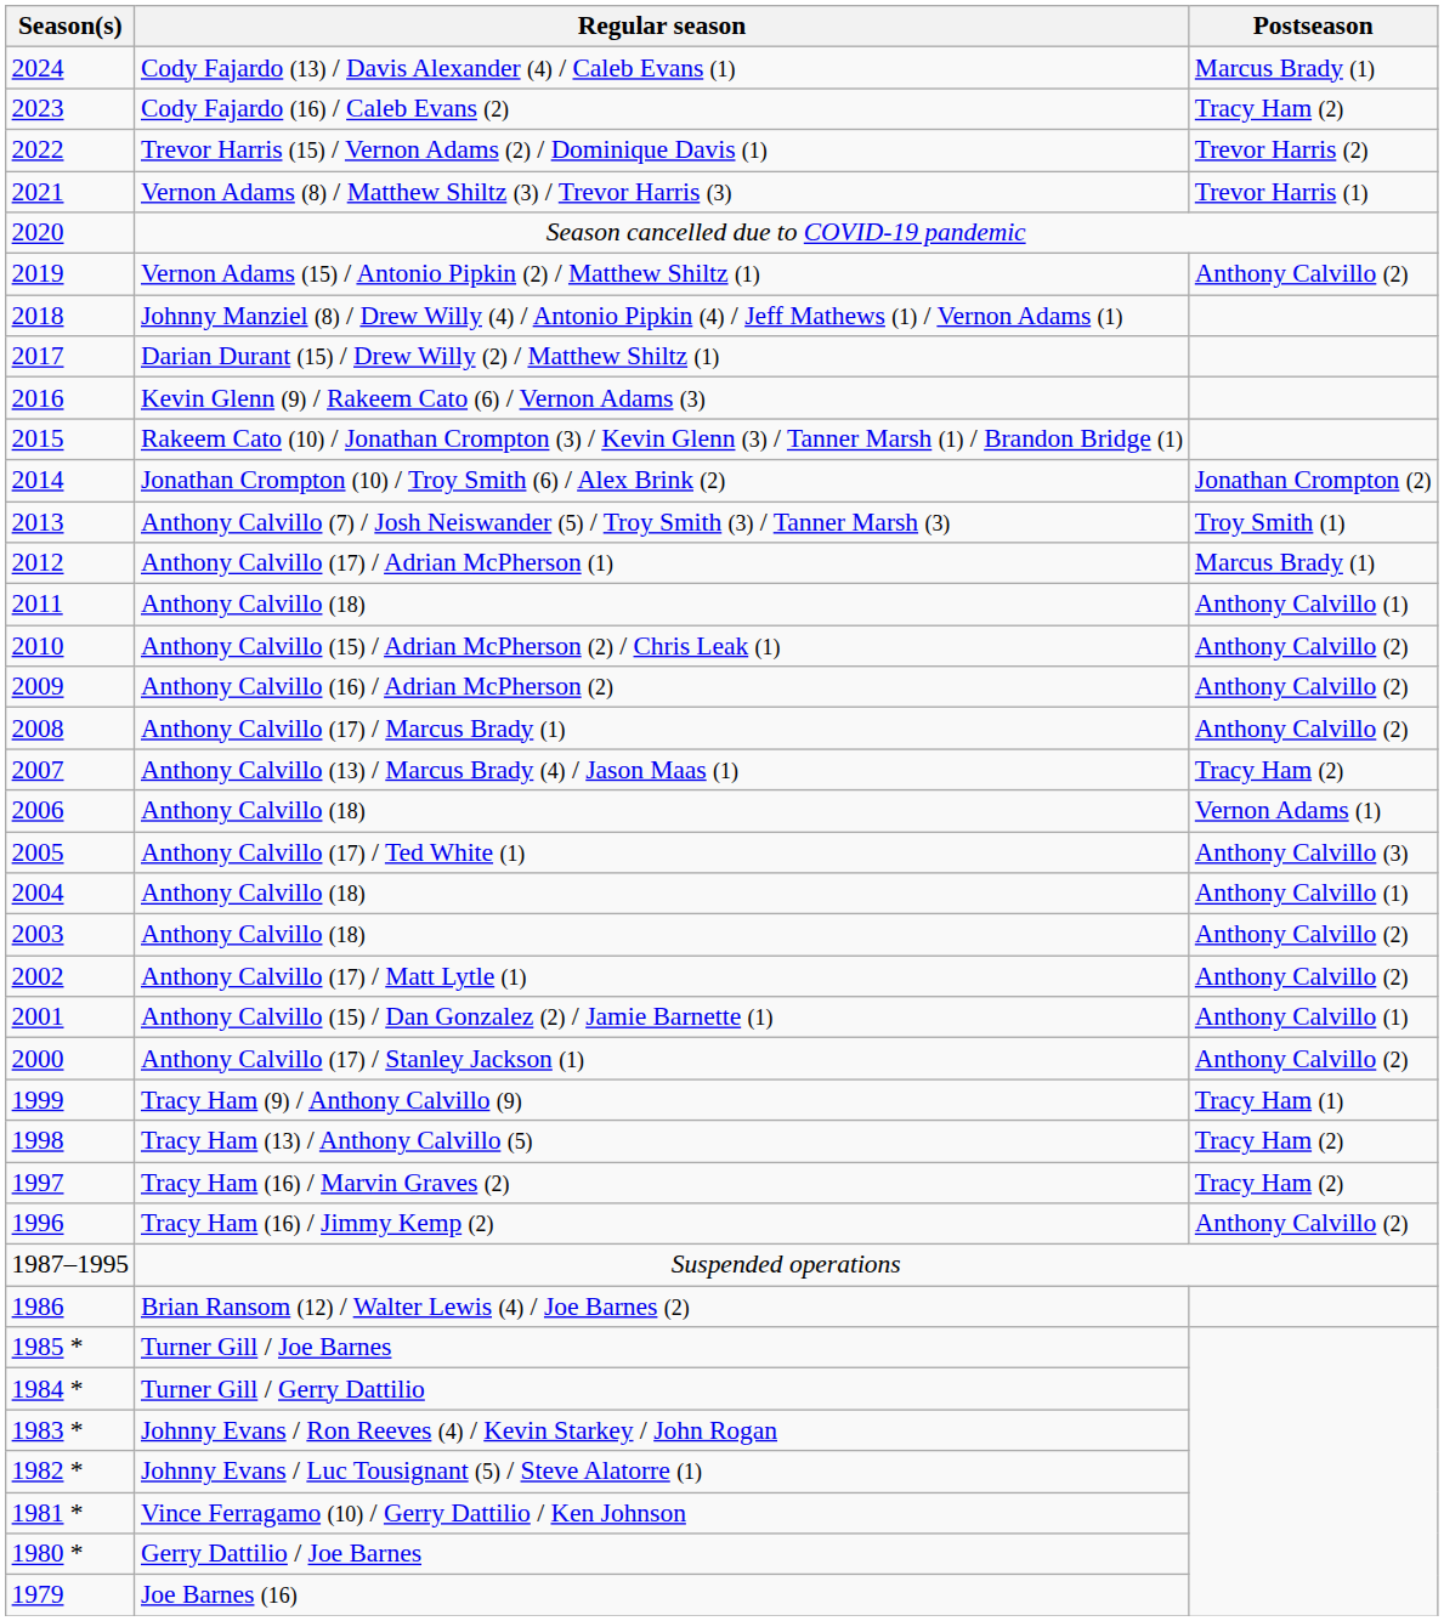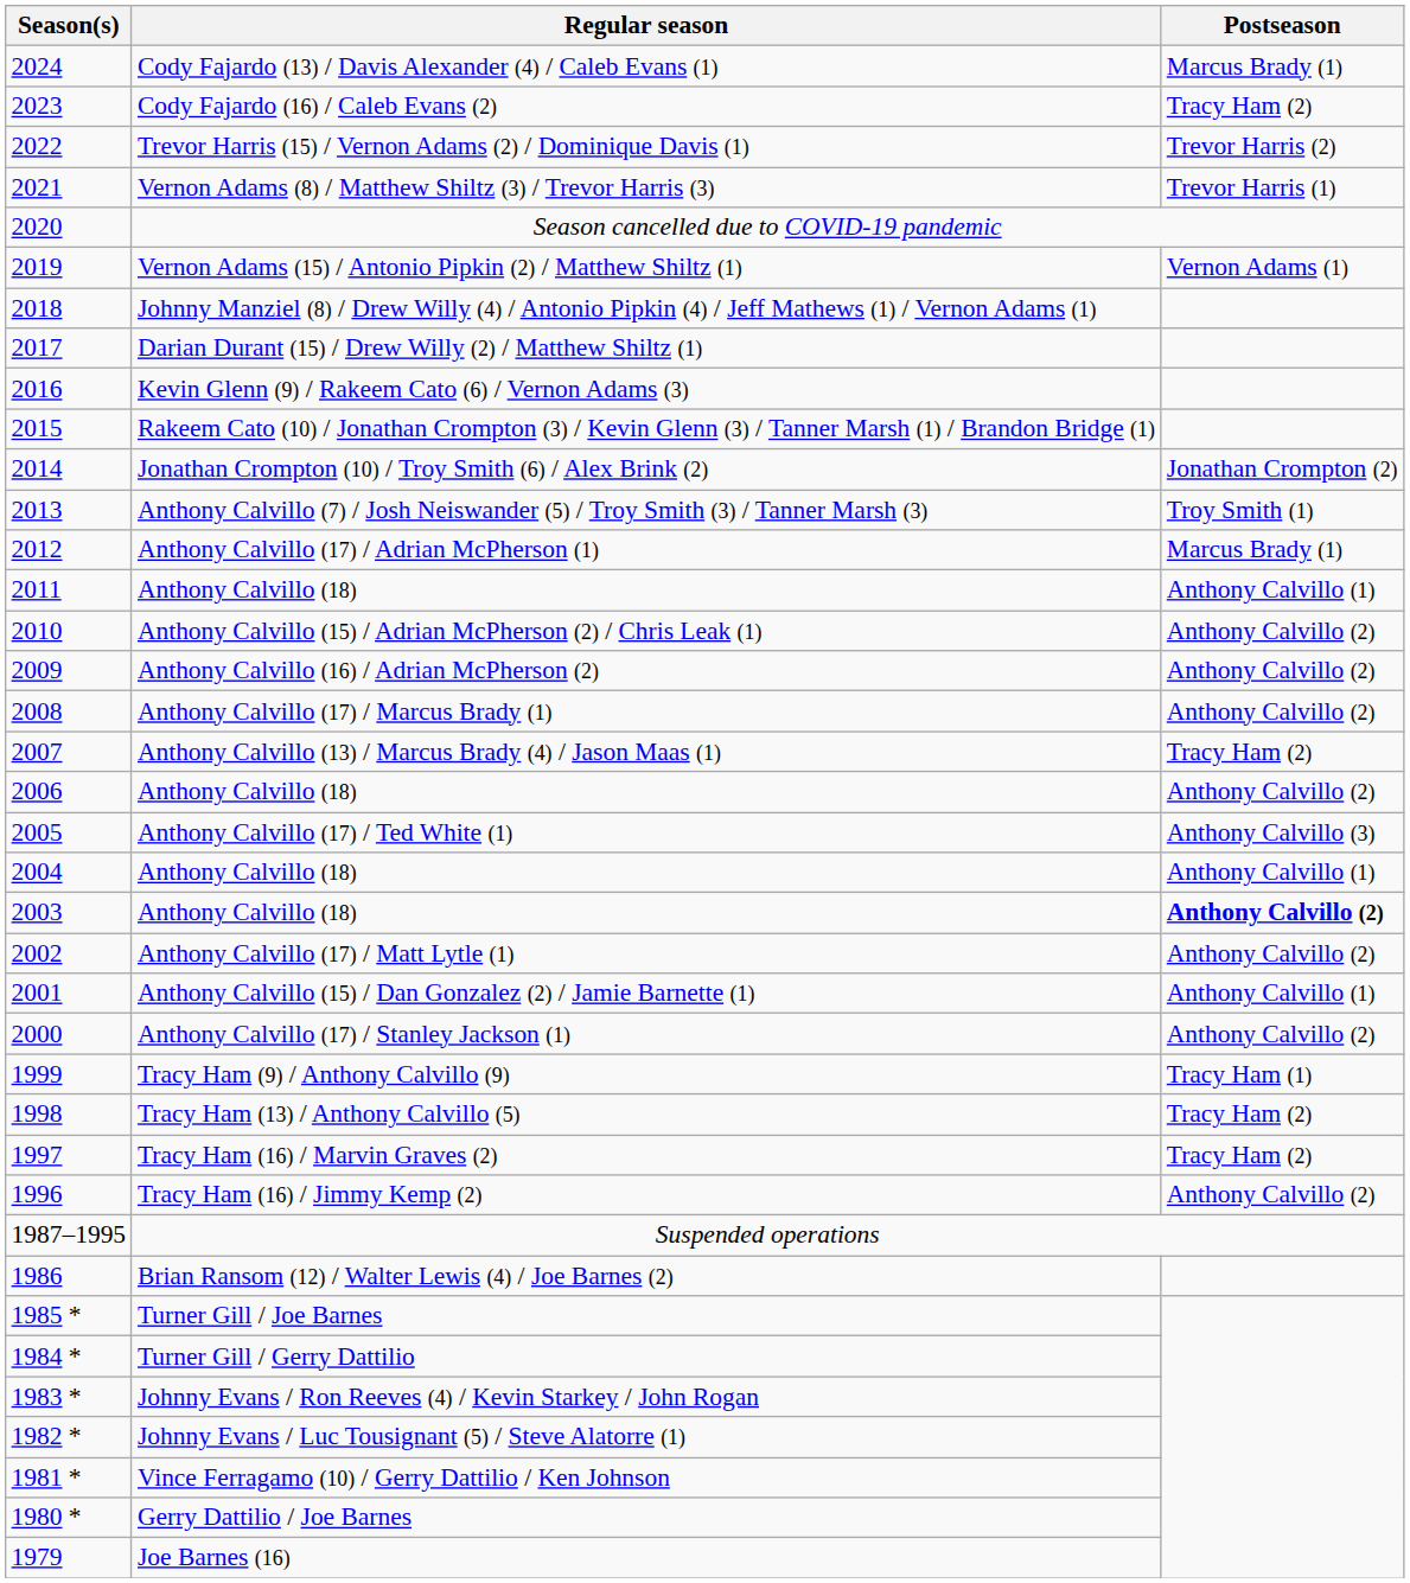Vernon Adams (15) / Antonio Pipkin (2) / Matthew Shiltz (1) | Postseason: Anthony Calvillo (2) -> Vernon Adams (1)
2006 / Anthony Calvillo (18) | Postseason: Vernon Adams (1) -> Anthony Calvillo (2)
2003 / Anthony Calvillo (18) | Postseason: normal -> bold
